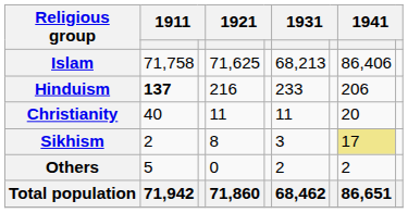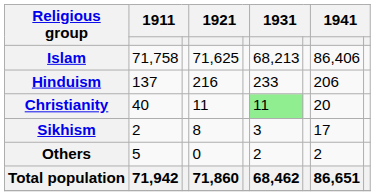Hinduism | column 2: bold -> normal
Christianity | column 6: no background -> lightgreen background
Sikhism | column 8: khaki background -> no background
